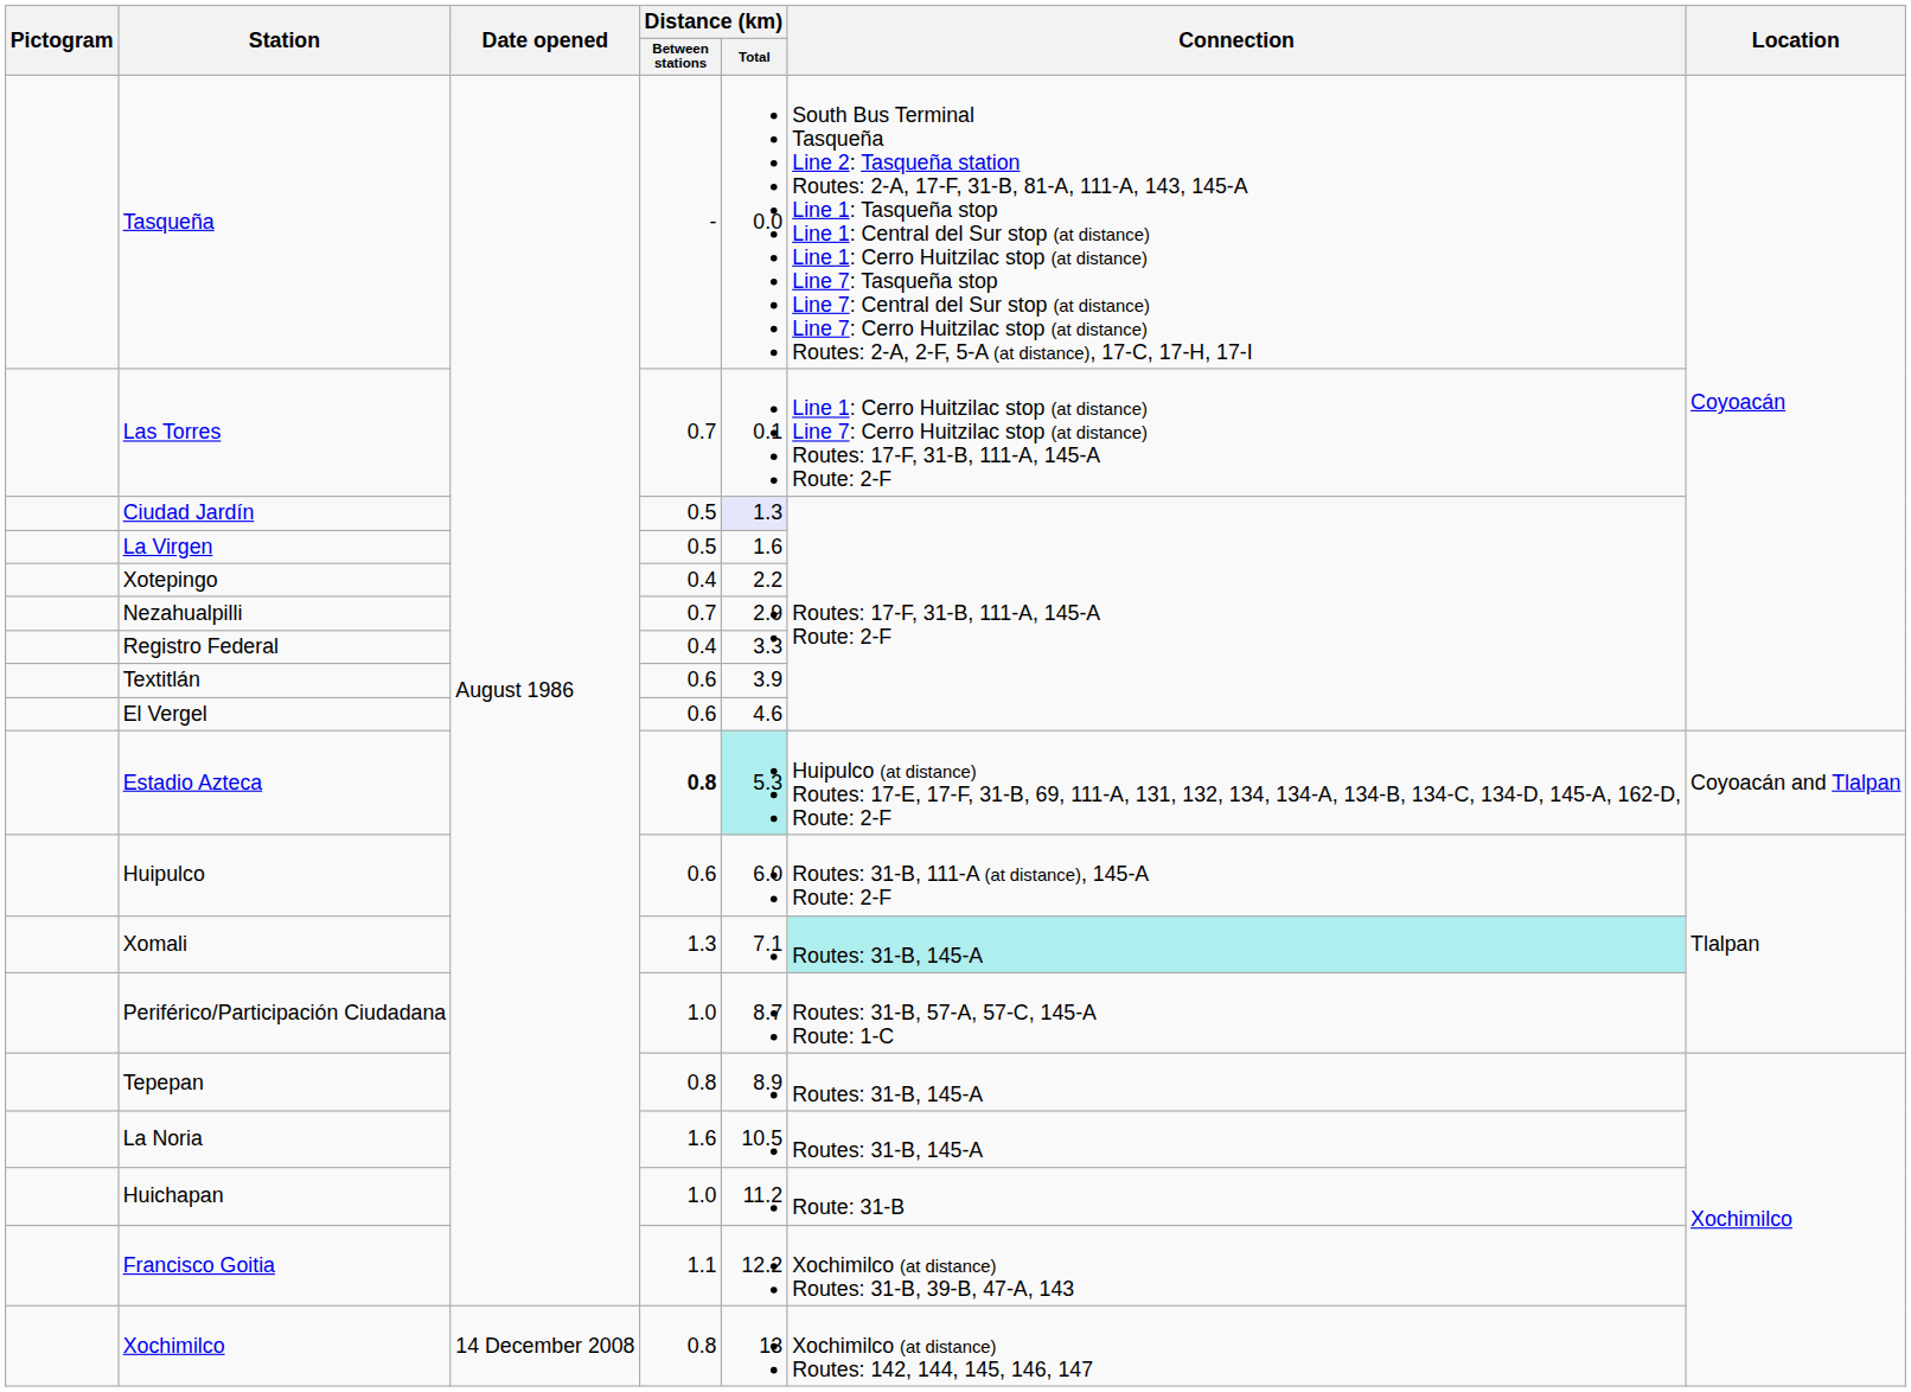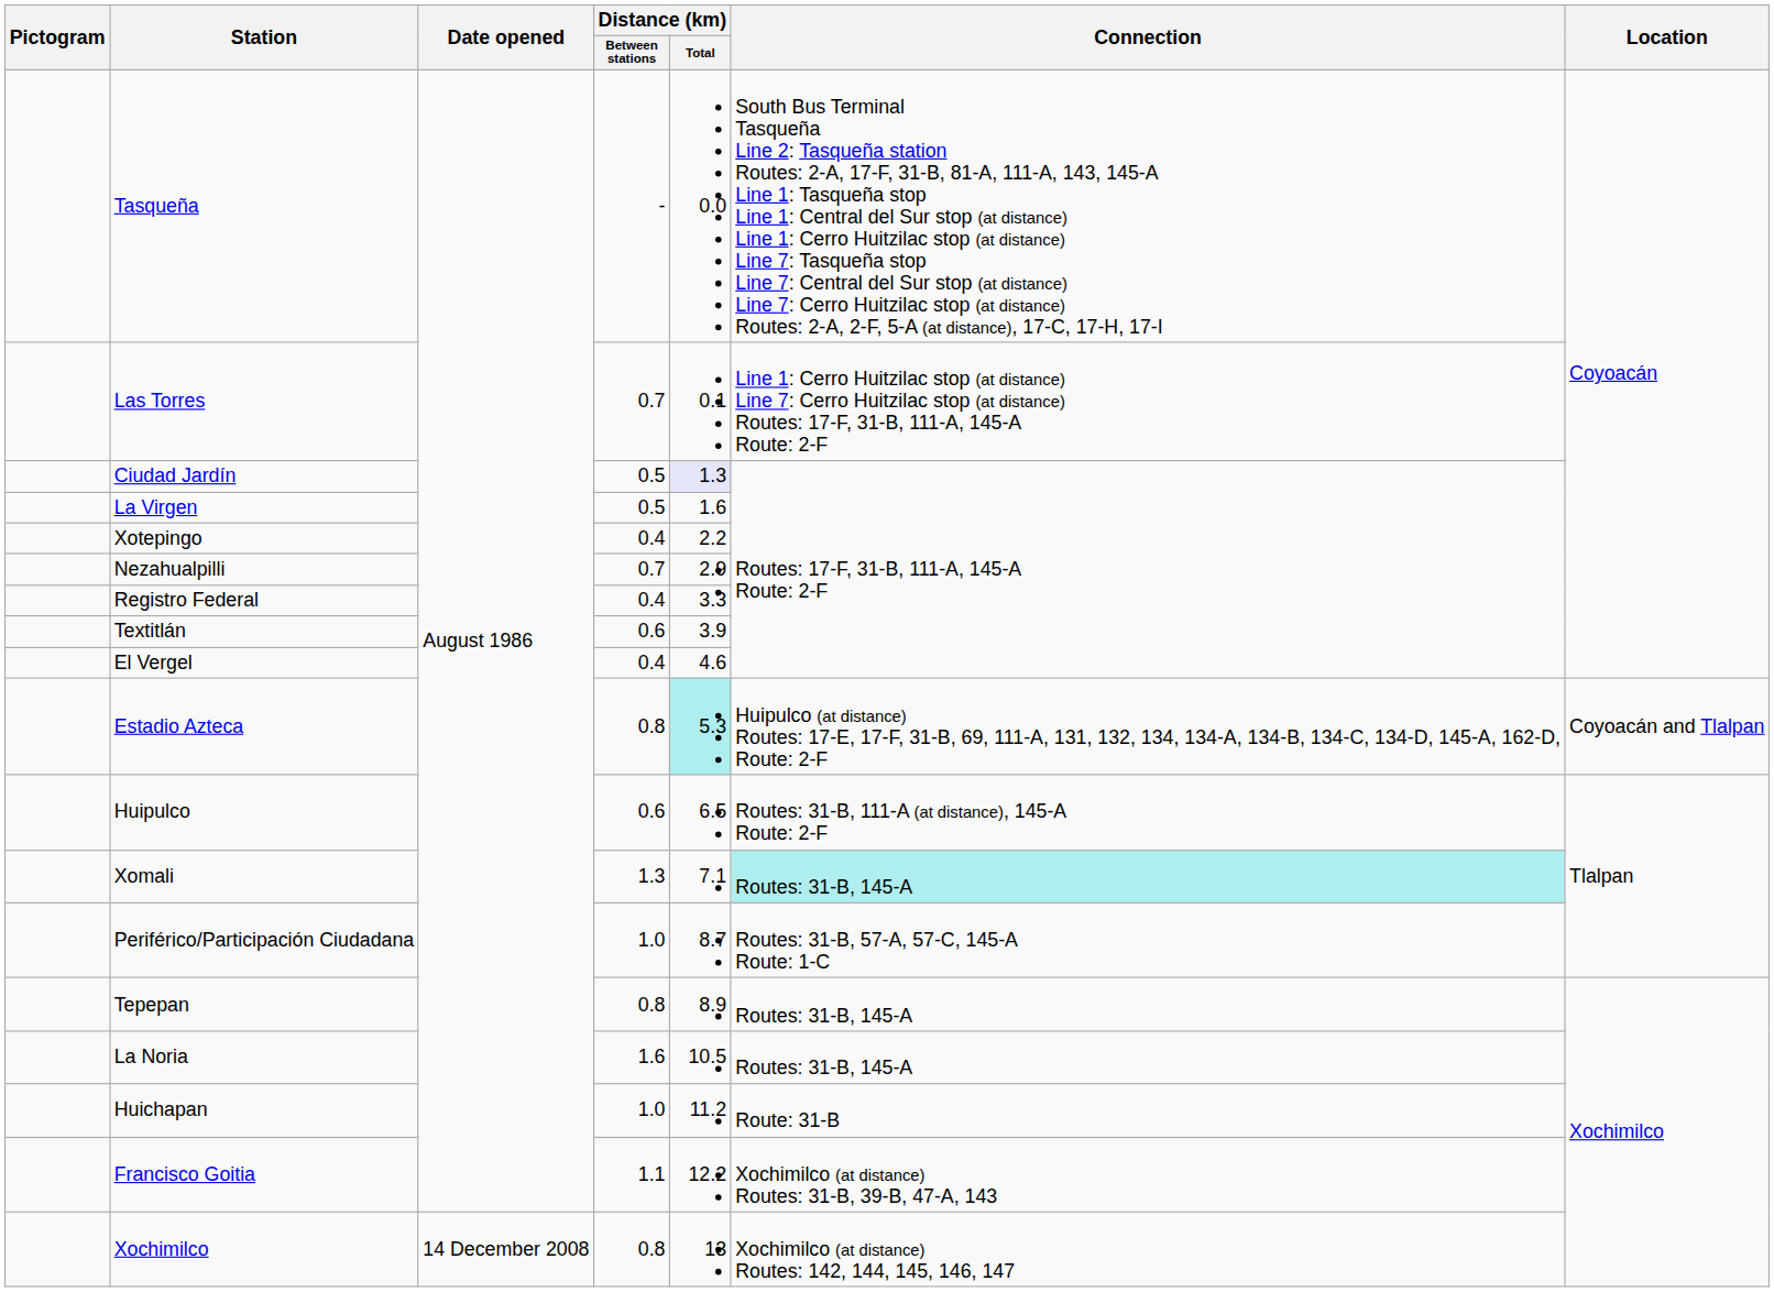El Vergel | Distance (km) / Between stations: 0.6 -> 0.4
Estadio Azteca | Distance (km) / Between stations: bold -> normal
Huipulco | Distance (km) / Total: 6.0 -> 6.5
